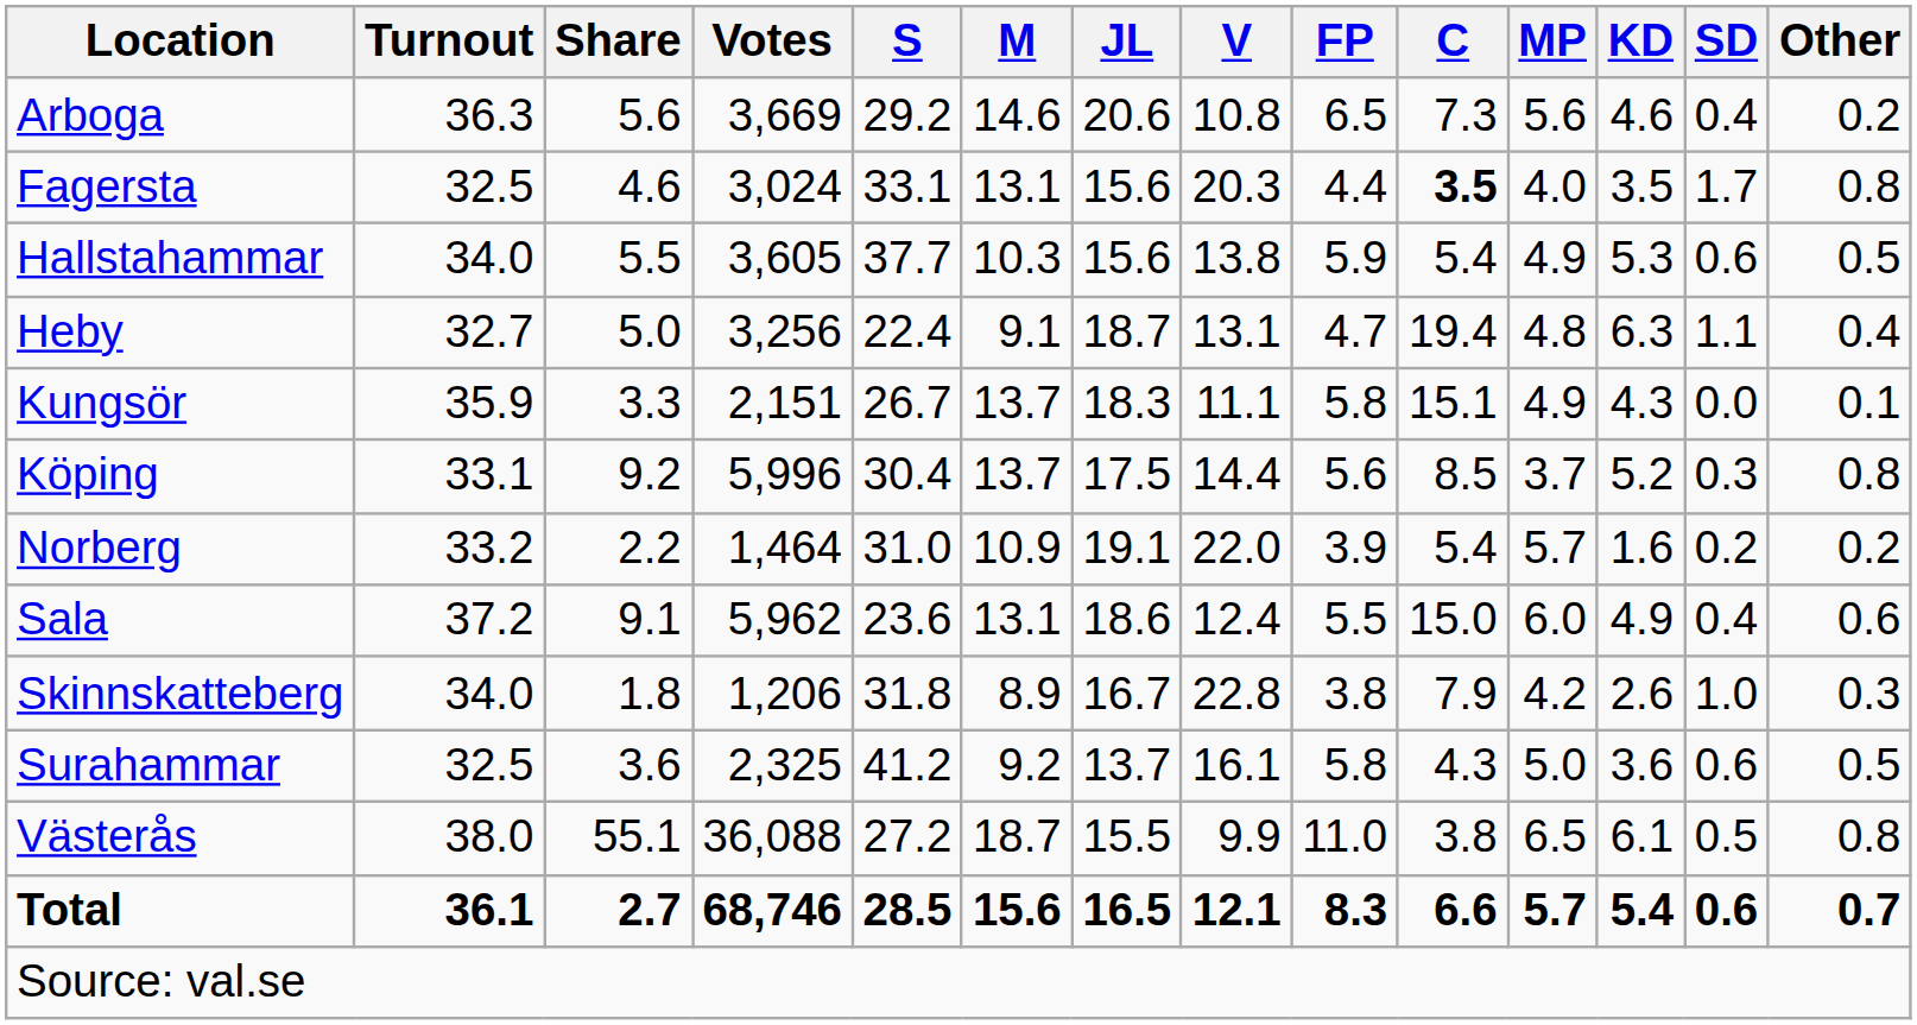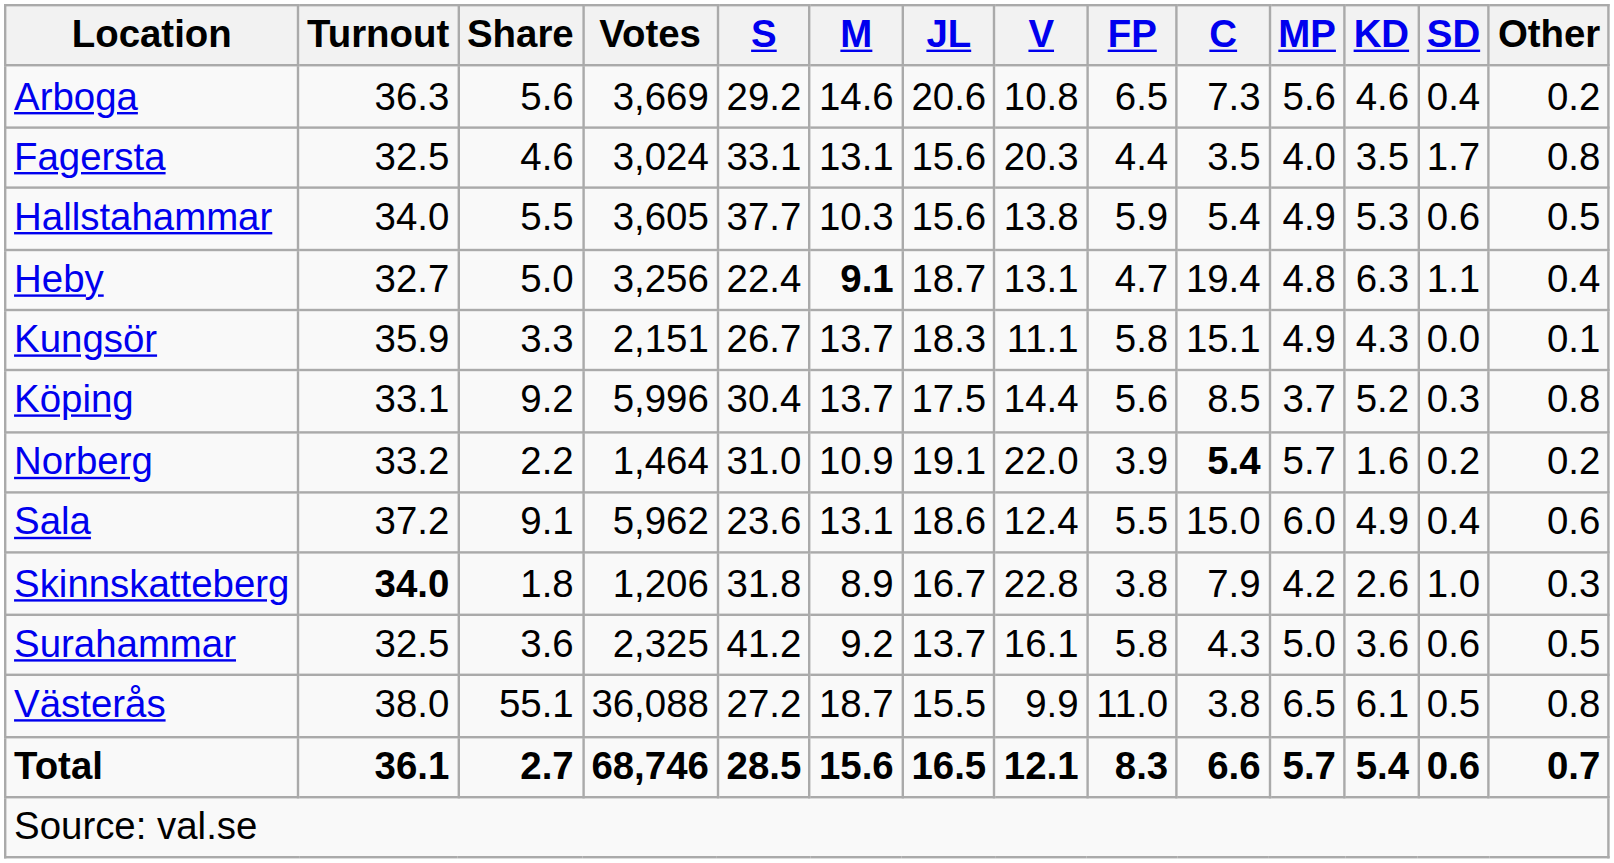Fagersta | C: bold -> normal
Heby | M: normal -> bold
Norberg | C: normal -> bold
Skinnskatteberg | Turnout: normal -> bold
